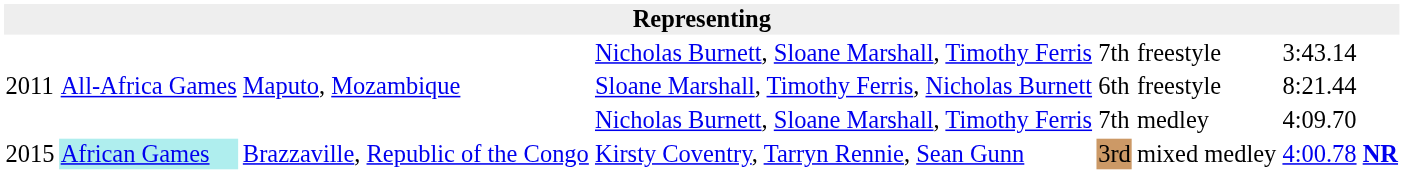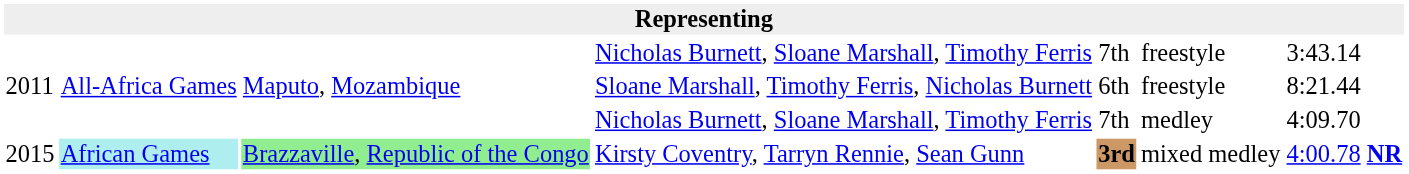Kirsty Coventry, Tarryn Rennie, Sean Gunn | column 3: no background -> lightgreen background
Kirsty Coventry, Tarryn Rennie, Sean Gunn | column 5: normal -> bold
